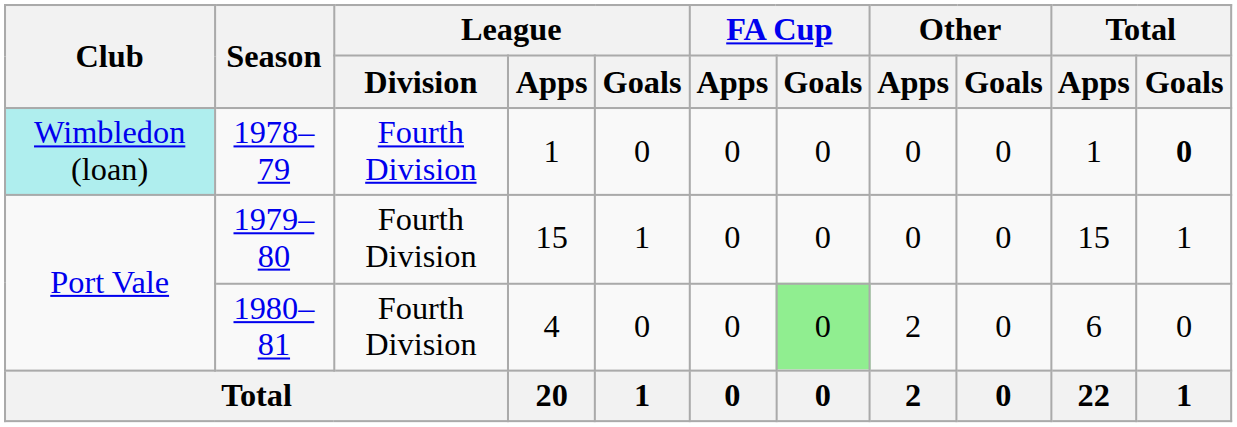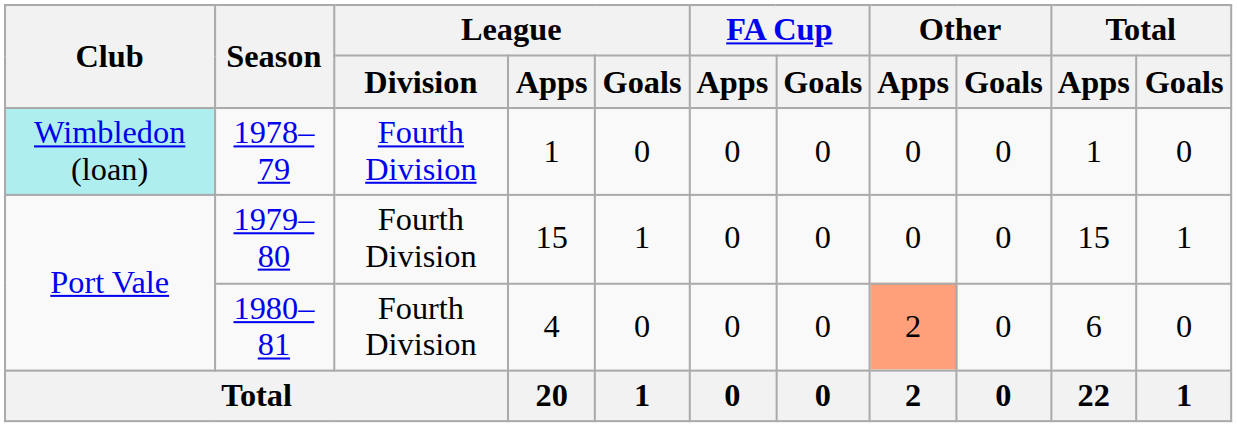1978–79 | Total / Goals: bold -> normal
1980–81 | FA Cup / Goals: lightgreen background -> no background
1980–81 | Other / Apps: no background -> lightsalmon background
